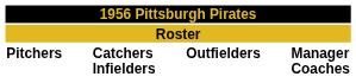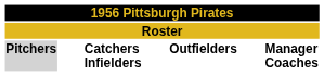Pitchers | column 1: no background -> lightgrey background
